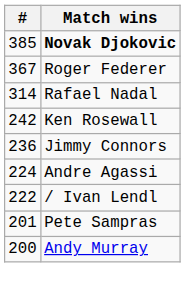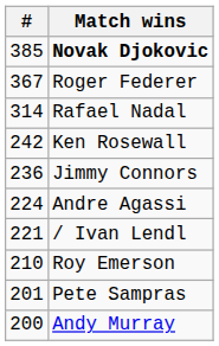/ Ivan Lendl | #: 222 -> 221
+ row: 210 | Roy Emerson
